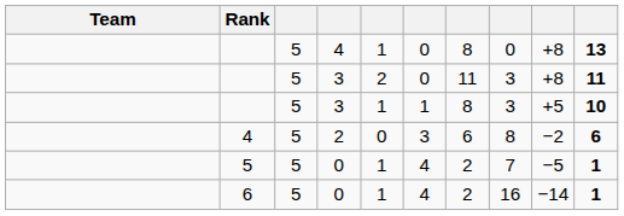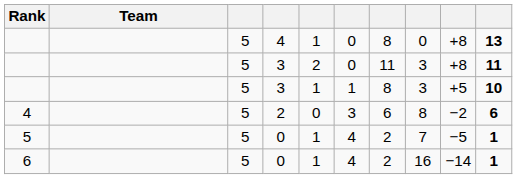columns swapped: Rank <-> Team
